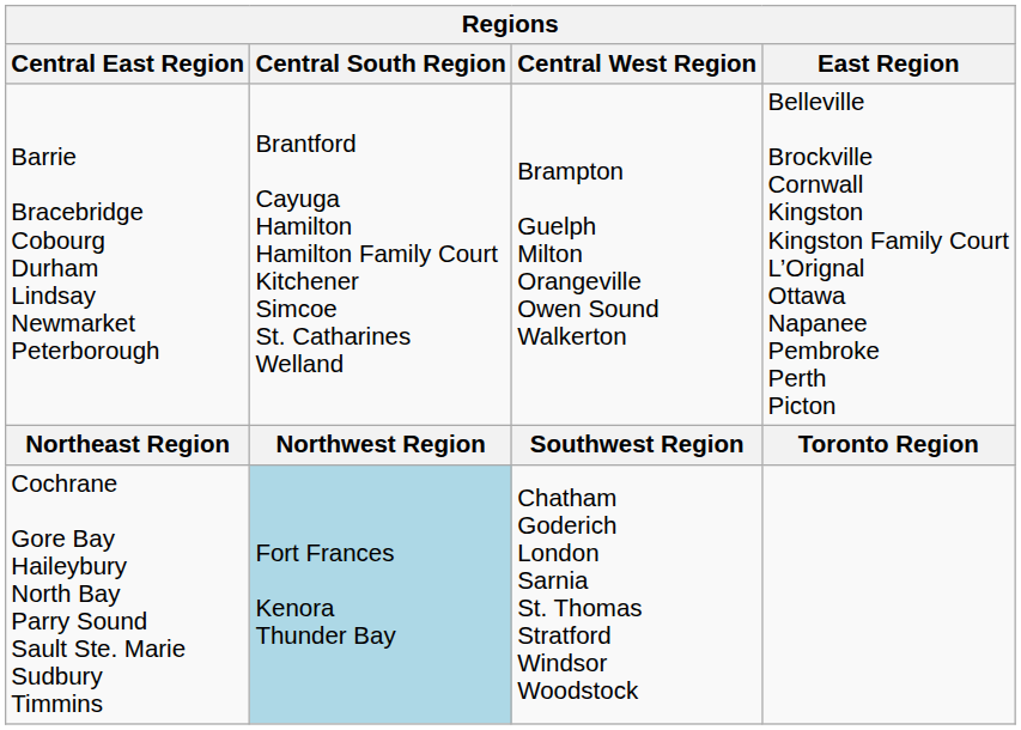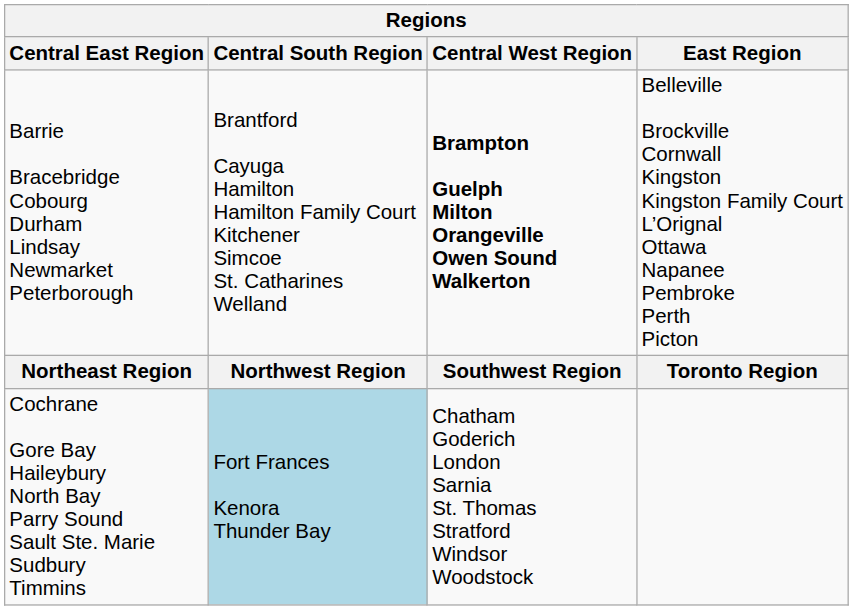row 3 | Central West Region: normal -> bold
